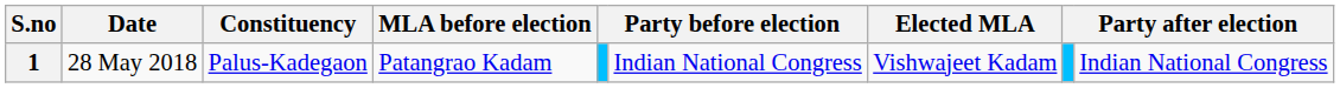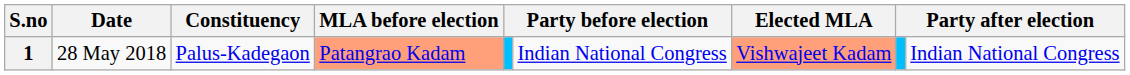1 | MLA before election: no background -> lightsalmon background
1 | Elected MLA: no background -> lightsalmon background
